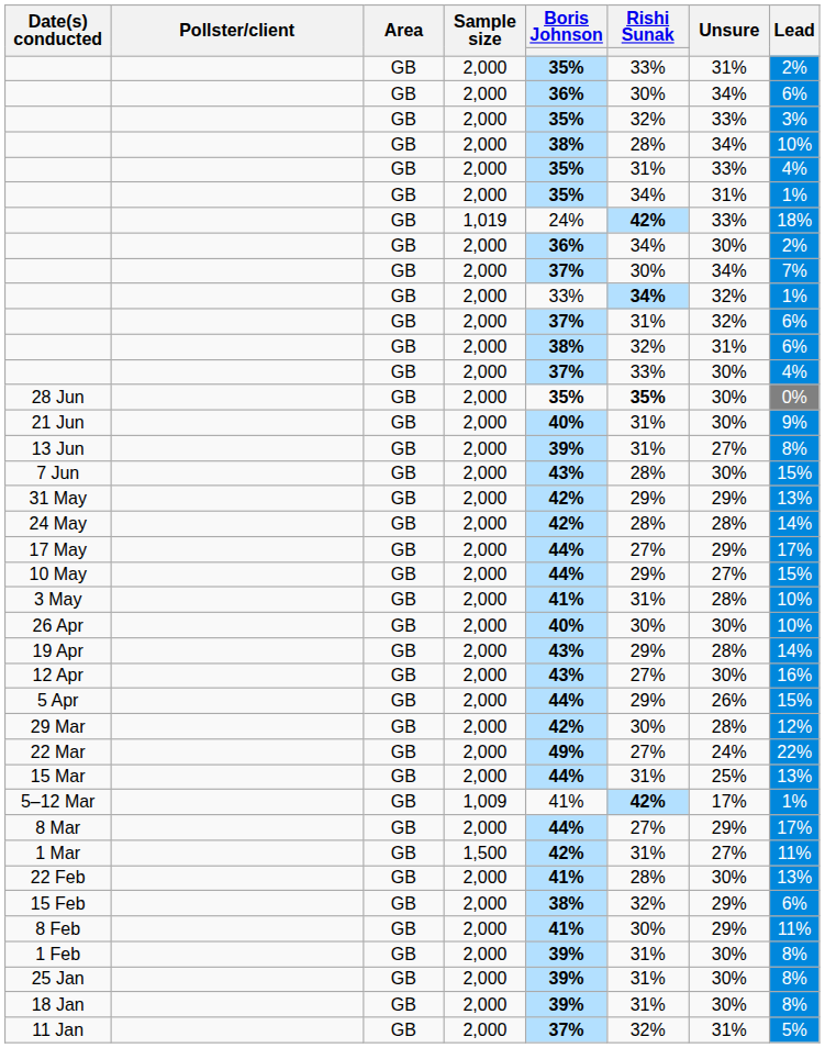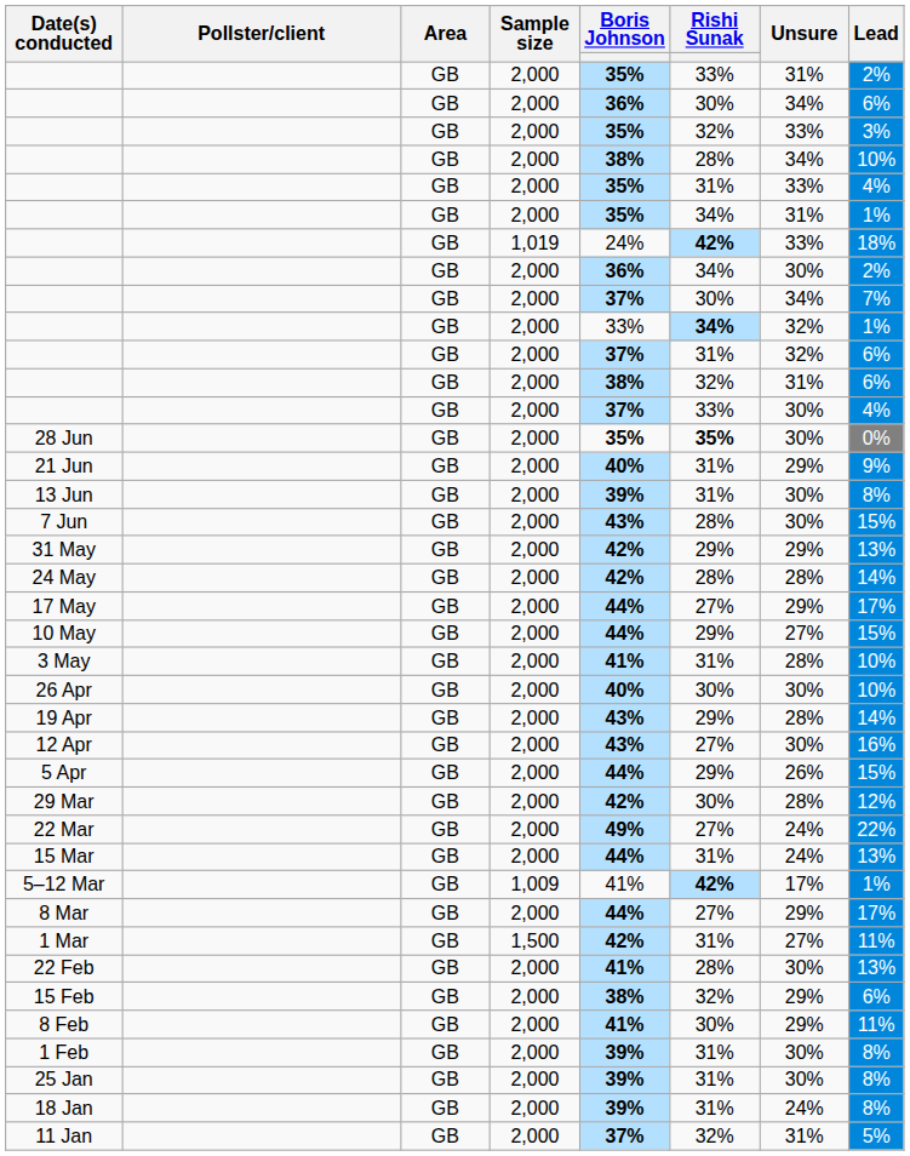21 Jun | Unsure: 30% -> 29%
13 Jun | Unsure: 27% -> 30%
15 Mar | Unsure: 25% -> 24%
18 Jan | Unsure: 30% -> 24%
